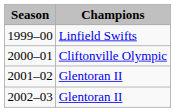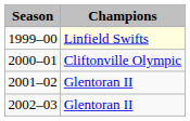1999–00 | Champions: no background -> lightyellow background
